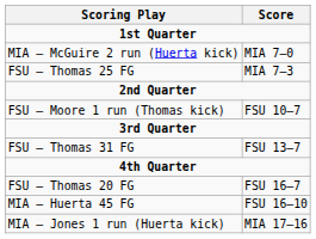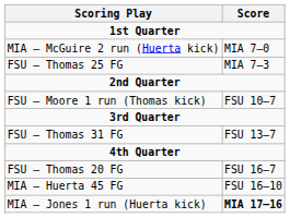MIA – Jones 1 run (Huerta kick) | Score: normal -> bold
